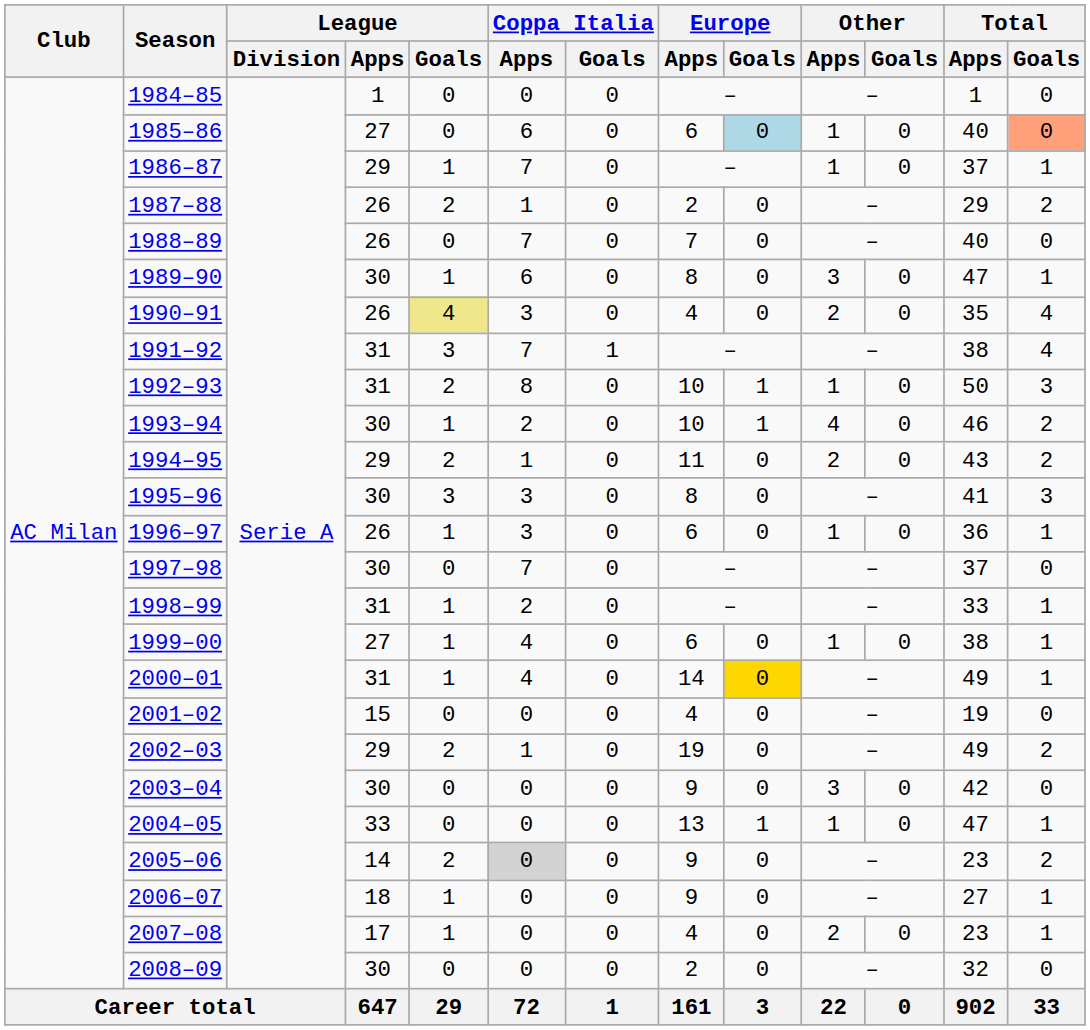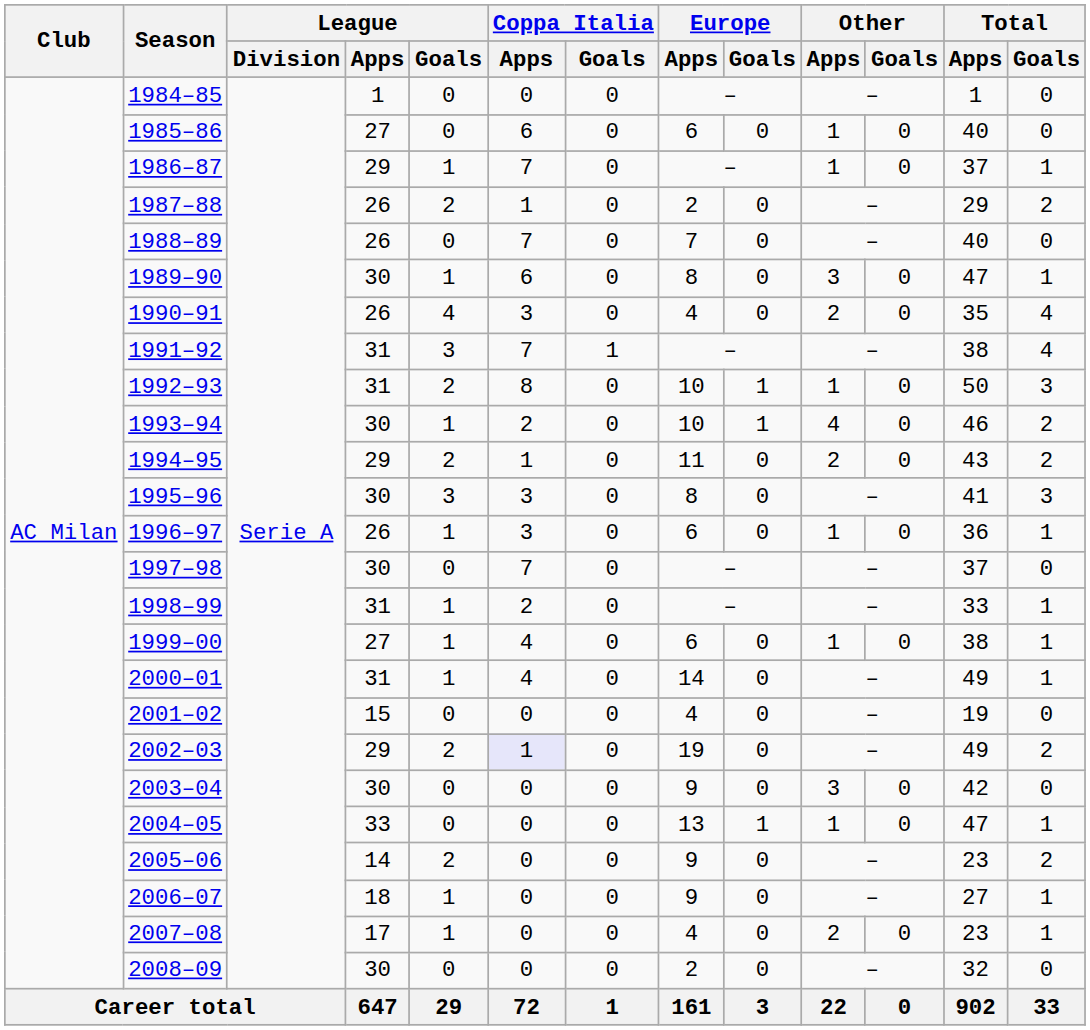1985–86 | Europe / Goals: lightblue background -> no background
1985–86 | Total / Goals: lightsalmon background -> no background
1990–91 | League / Goals: khaki background -> no background
2000–01 | Europe / Goals: gold background -> no background
2002–03 | Coppa Italia / Apps: no background -> lavender background
2005–06 | Coppa Italia / Apps: lightgrey background -> no background
